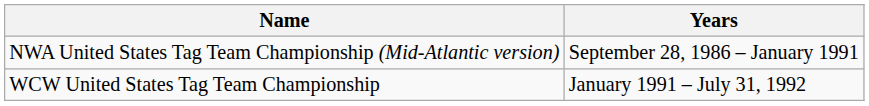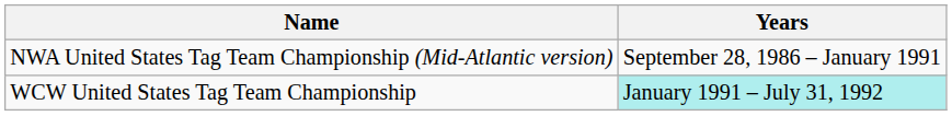WCW United States Tag Team Championship | Years: no background -> paleturquoise background
